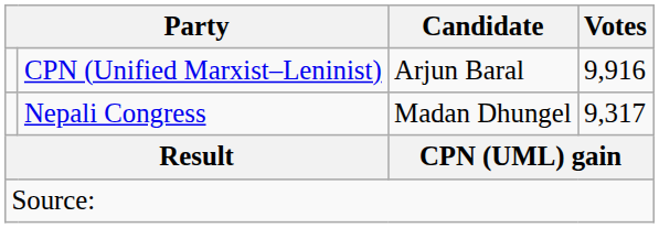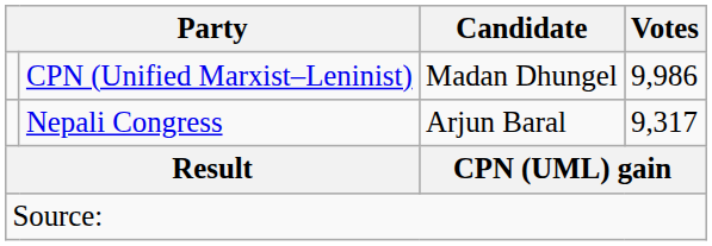CPN (Unified Marxist–Leninist) | Candidate: Arjun Baral -> Madan Dhungel
CPN (Unified Marxist–Leninist) | Votes: 9,916 -> 9,986
Nepali Congress | Candidate: Madan Dhungel -> Arjun Baral
